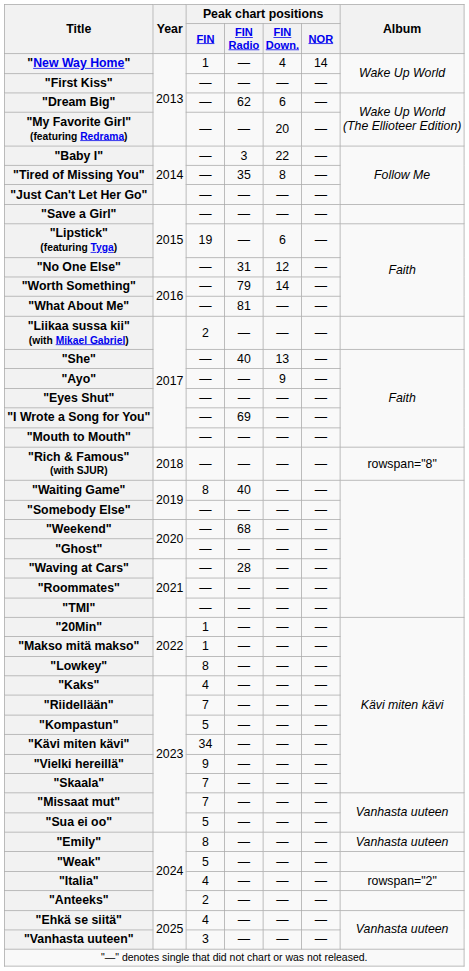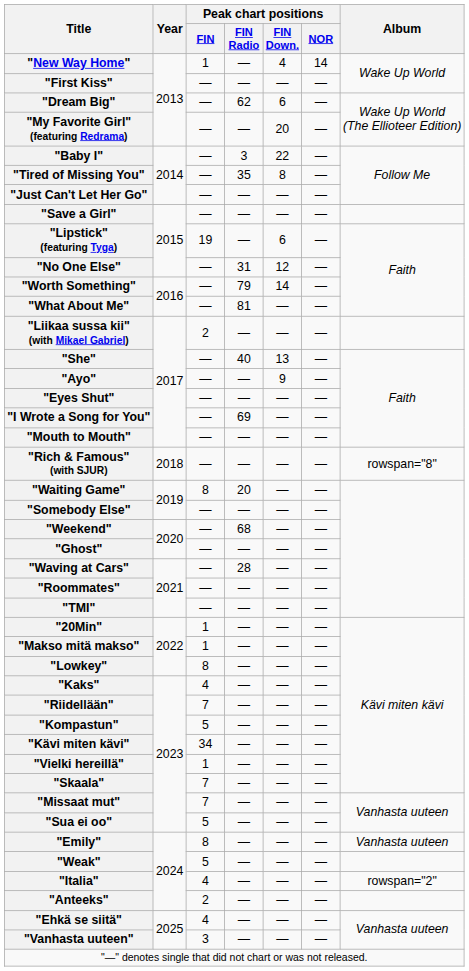"Waiting Game" | Peak chart positions / FIN Radio: 40 -> 20
"Vielki hereillä" | Peak chart positions / FIN: 9 -> 1
